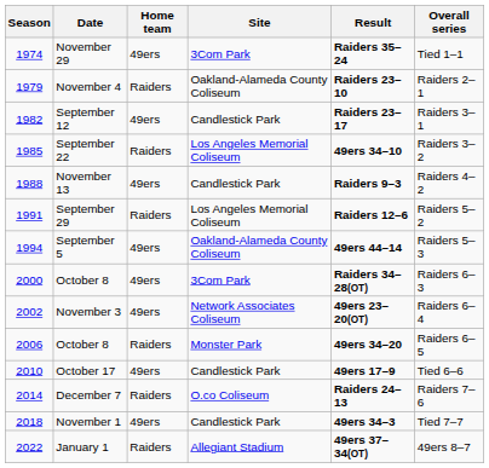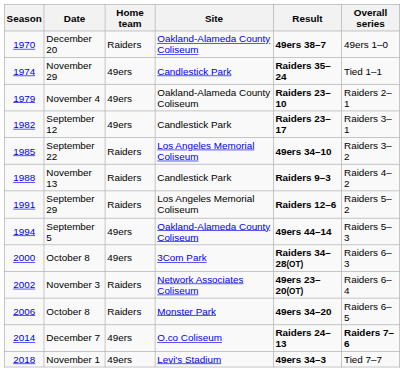+ row: 1970 | December 20 | Raiders | Oakland-Alameda County Coliseum | 49ers 38–7 | 49ers 1–0
November 29 | Site: 3Com Park -> Candlestick Park
November 4 | Home team: Raiders -> 49ers
November 13 | Home team: 49ers -> Raiders
November 3 | Home team: 49ers -> Raiders
- row: 2010 | October 17 | 49ers | Candlestick Park | 49ers 17–9 | Tied 6–6
December 7 | Home team: Raiders -> 49ers
December 7 | Overall series: normal -> bold
November 1 | Site: Candlestick Park -> Levi's Stadium
- row: 2022 | January 1 | Raiders | Allegiant Stadium | 49ers 37–34(OT) | 49ers 8–7
